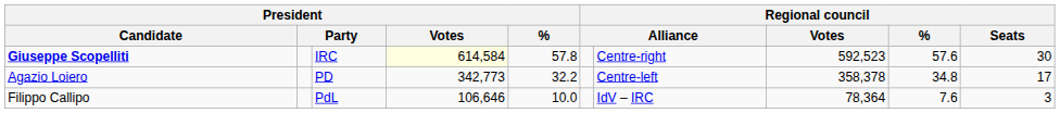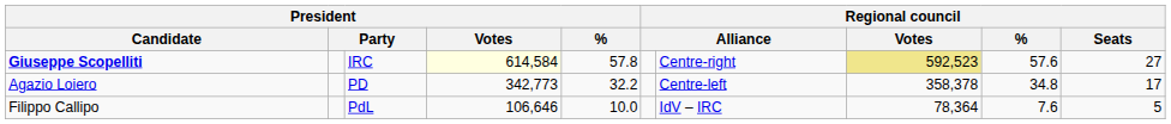Giuseppe Scopelliti | Regional council / Votes: no background -> khaki background
Giuseppe Scopelliti | Regional council / Seats: 30 -> 27
Filippo Callipo | Regional council / Seats: 3 -> 5
